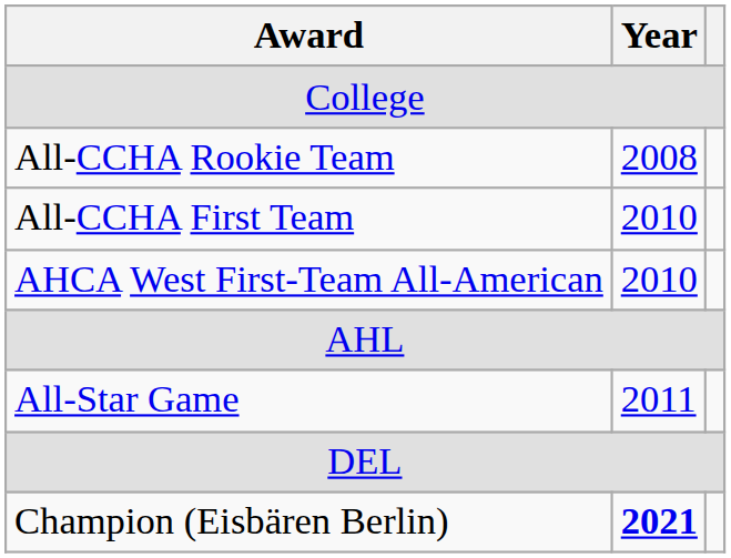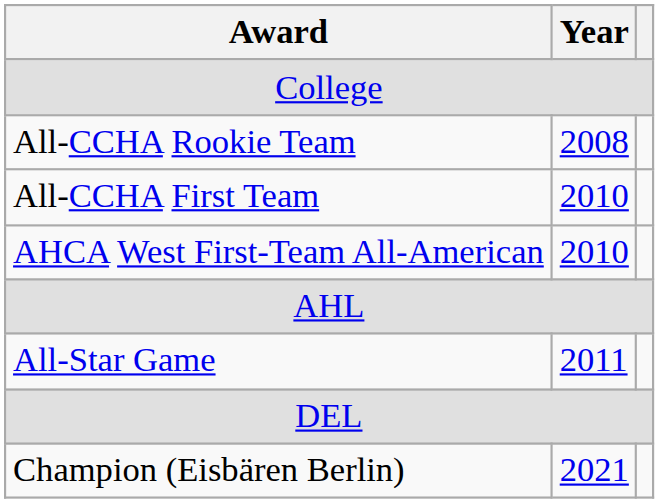Champion (Eisbären Berlin) | Year: bold -> normal
